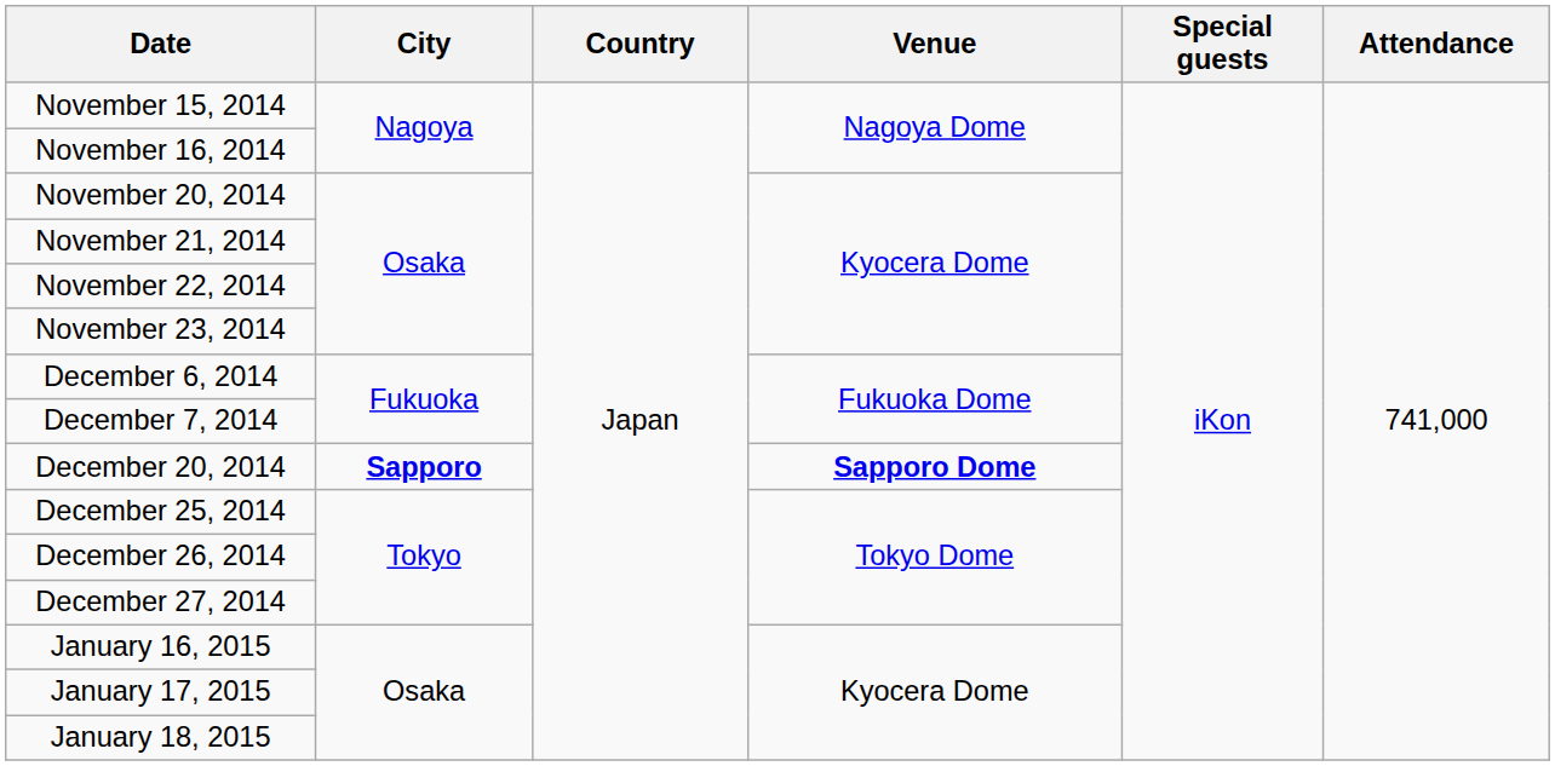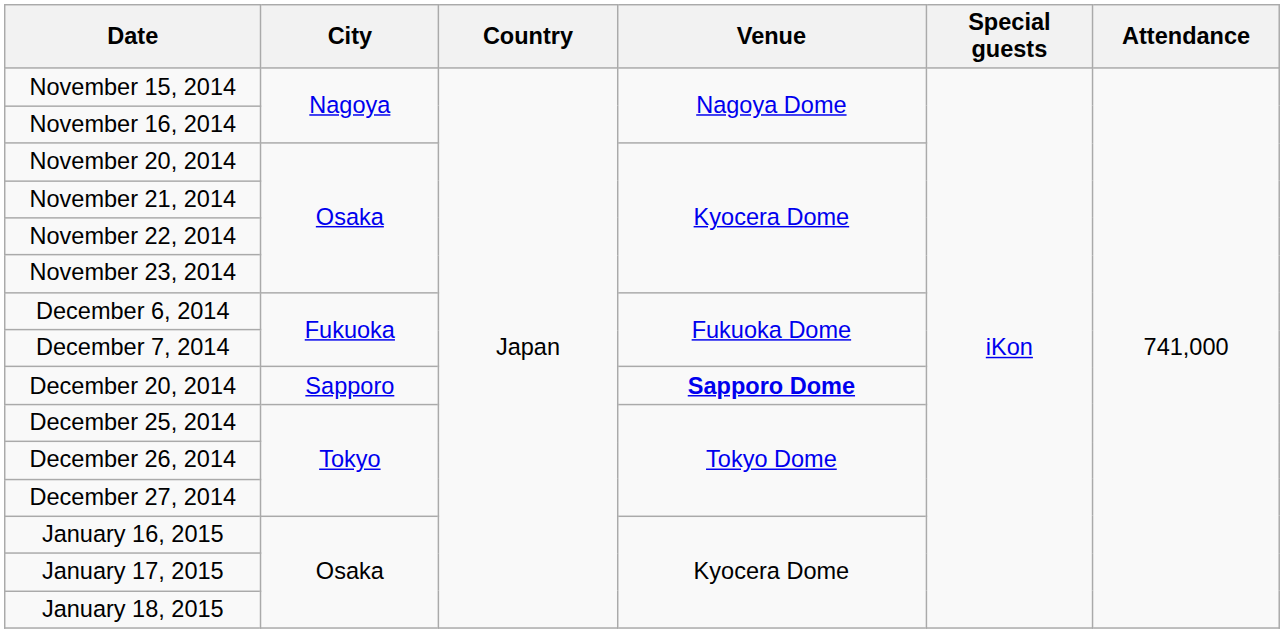December 20, 2014 | City: bold -> normal
